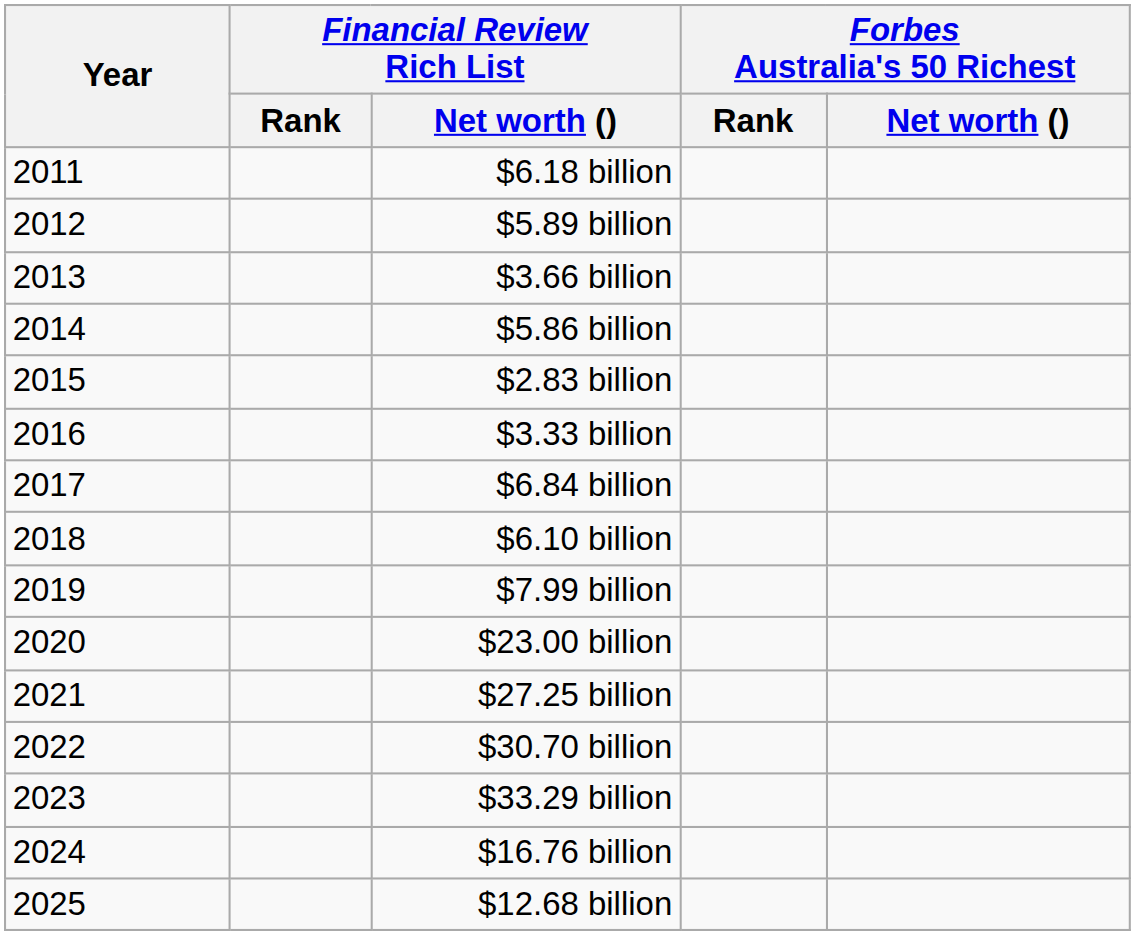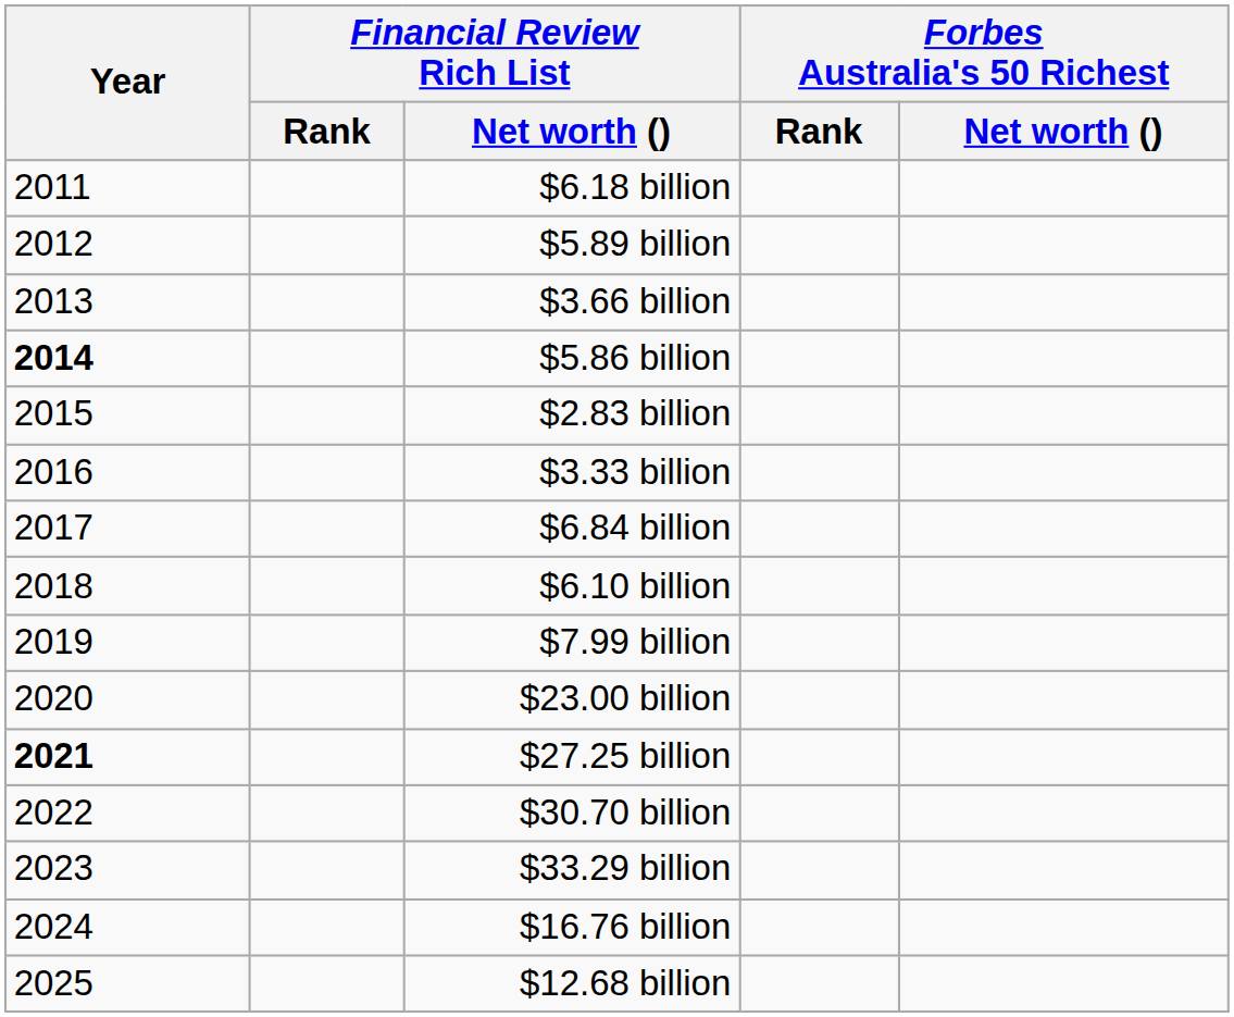$5.86 billion | Year: normal -> bold
$27.25 billion | Year: normal -> bold
